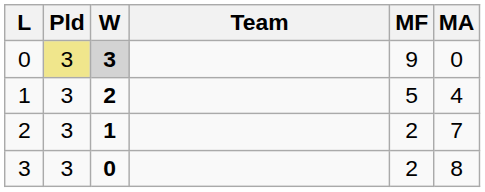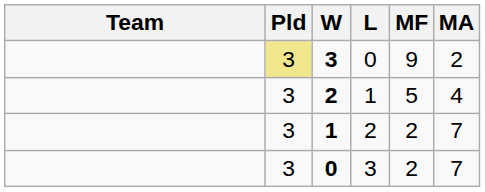columns swapped: Team <-> L
row 2 | W: lightgrey background -> no background
row 2 | MA: 0 -> 2
row 5 | MA: 8 -> 7
